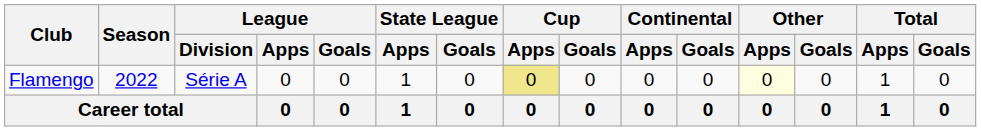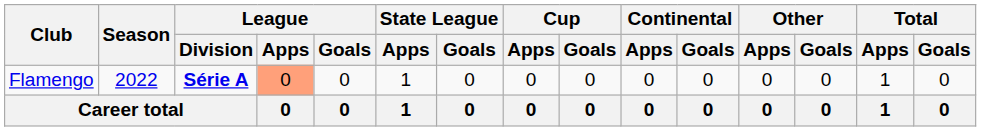Flamengo | League / Division: normal -> bold
Flamengo | League / Apps: no background -> lightsalmon background
Flamengo | Cup / Apps: khaki background -> no background
Flamengo | Other / Apps: lightyellow background -> no background
